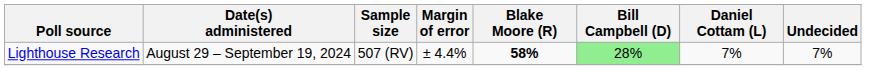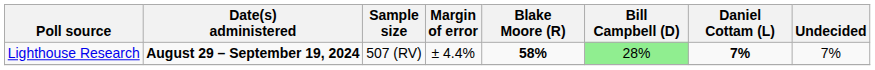Lighthouse Research | Date(s) administered: normal -> bold
Lighthouse Research | Daniel Cottam (L): normal -> bold
